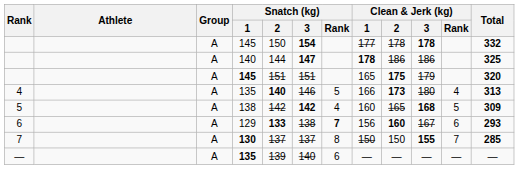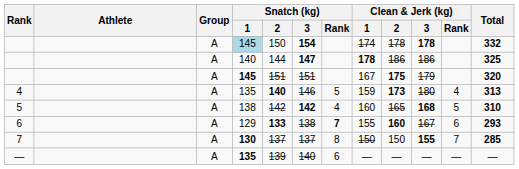row 3 | Snatch (kg) / 1: no background -> lightblue background
row 3 | Clean & Jerk (kg) / 1: 177 -> 174
row 5 | Clean & Jerk (kg) / 1: 165 -> 167
row 6 | Clean & Jerk (kg) / 1: 166 -> 159
row 7 | Total: 309 -> 310
row 8 | Clean & Jerk (kg) / 1: 156 -> 155
